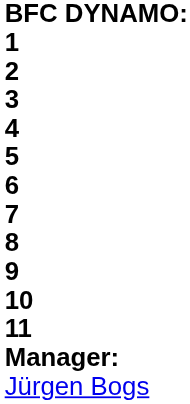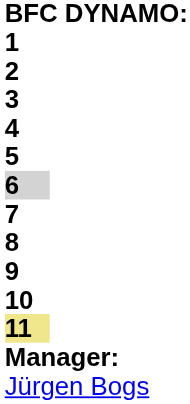6 | column 1: no background -> lightgrey background
11 | column 1: no background -> khaki background
